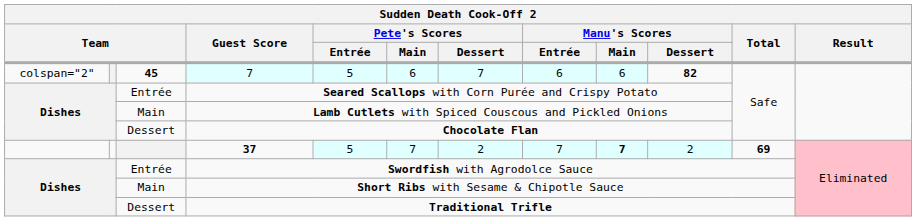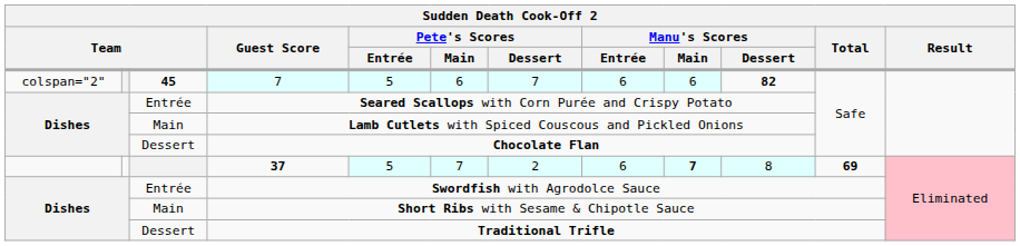37 | Manu's Scores / Entrée: 7 -> 6
37 | Manu's Scores / Dessert: 2 -> 8
